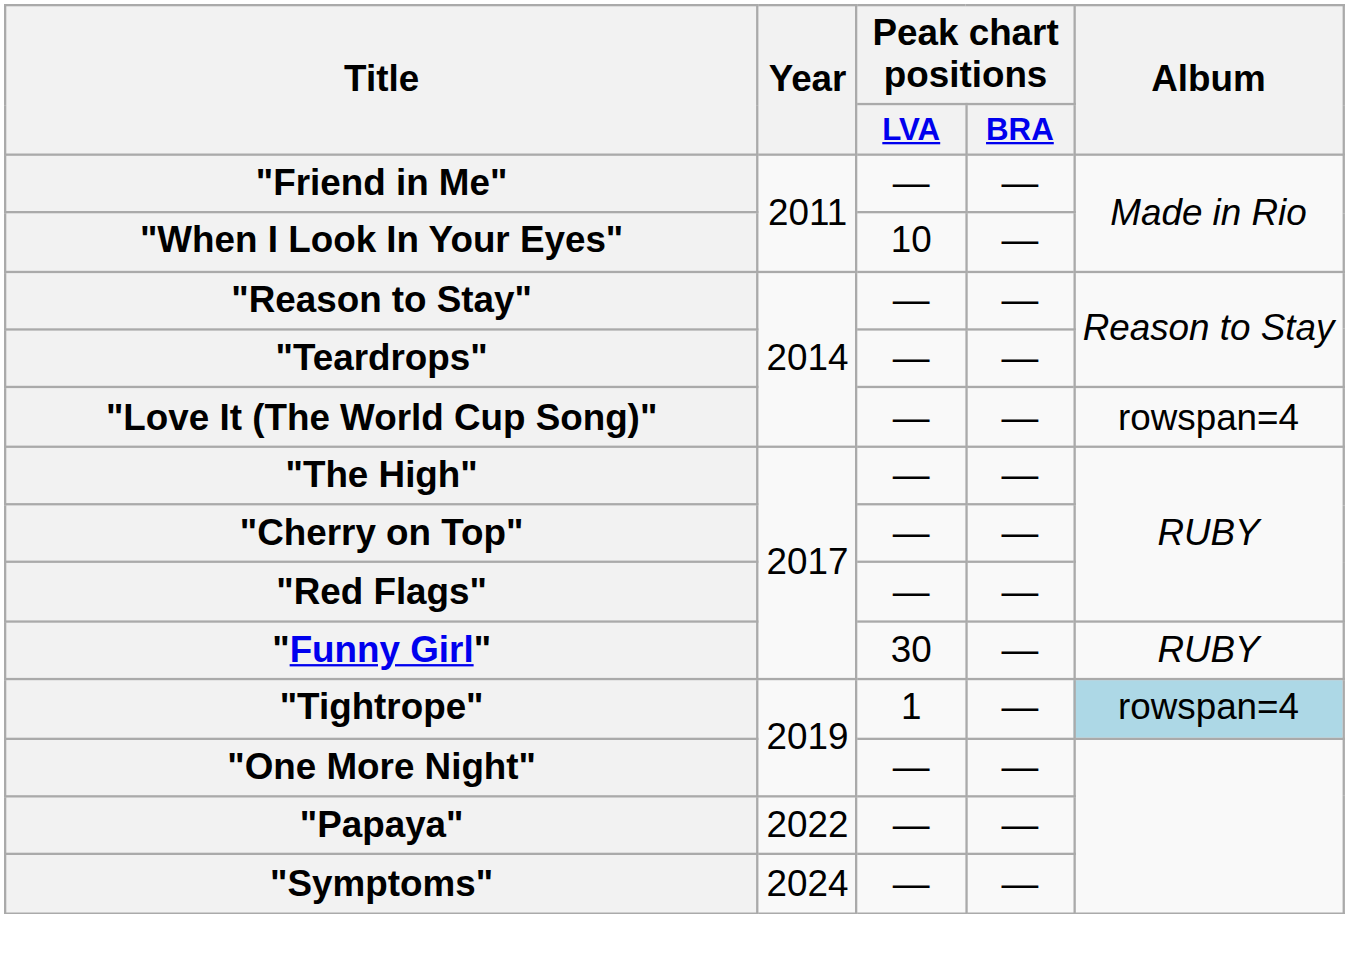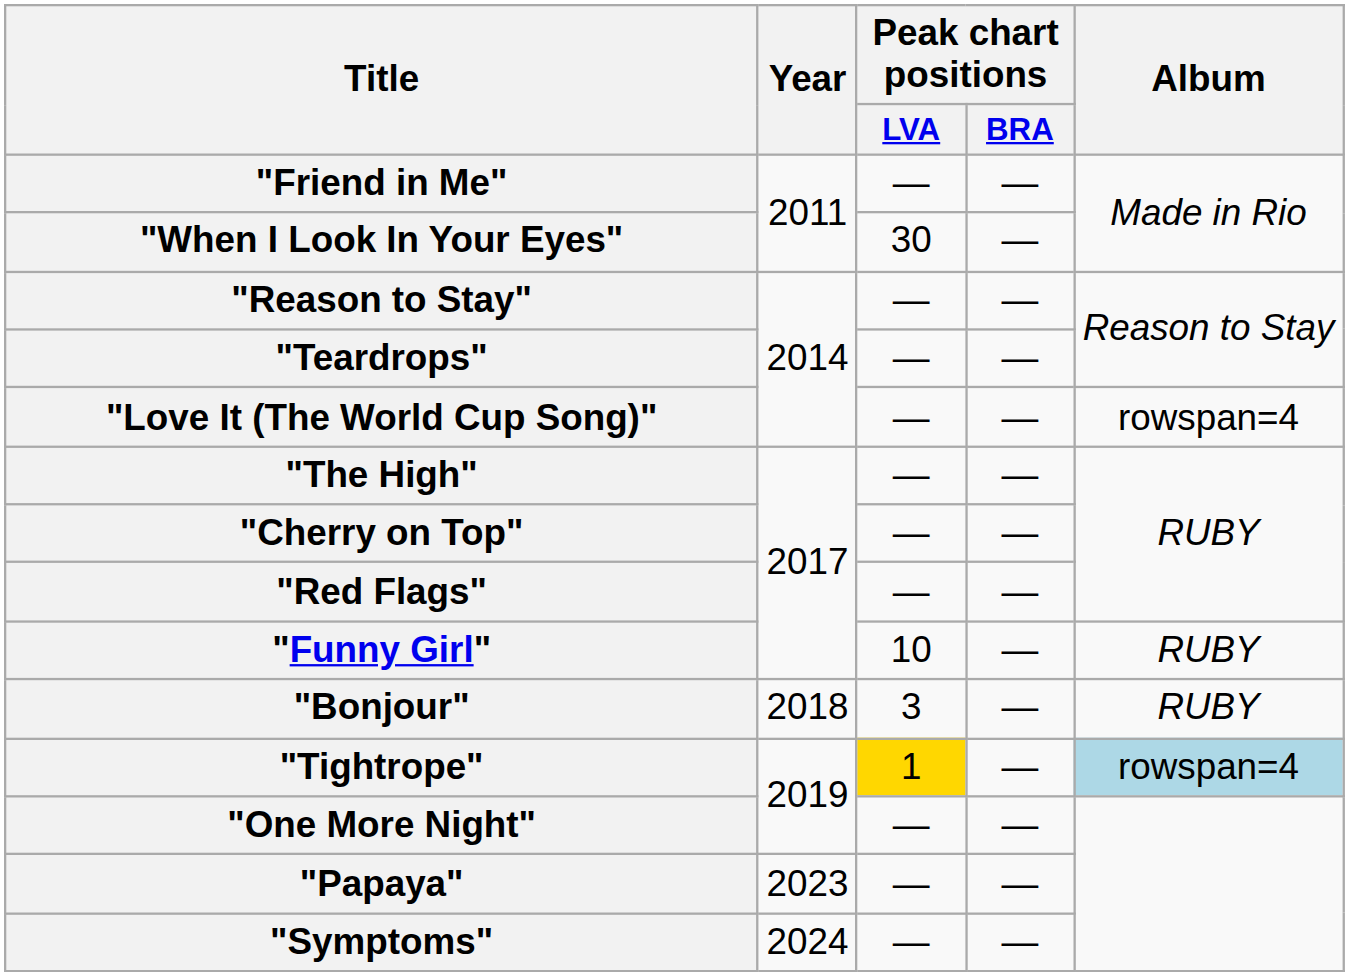"When I Look In Your Eyes" | Peak chart positions / LVA: 10 -> 30
"Funny Girl" | Peak chart positions / LVA: 30 -> 10
+ row: "Bonjour" | 2018 | 3 | — | RUBY
"Tightrope" | Peak chart positions / LVA: no background -> gold background
"Papaya" | Year: 2022 -> 2023
